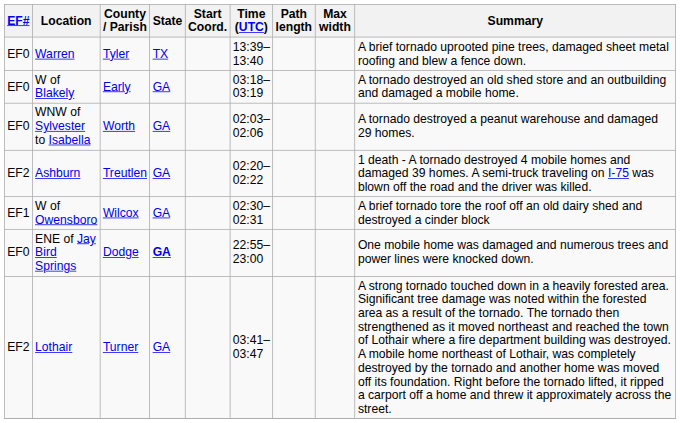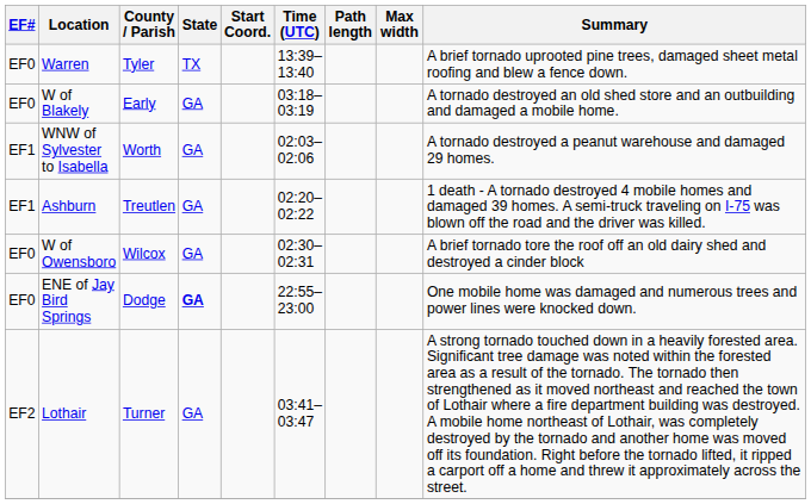WNW of Sylvester to Isabella | EF#: EF0 -> EF1
Ashburn | EF#: EF2 -> EF1
W of Owensboro | EF#: EF1 -> EF0
